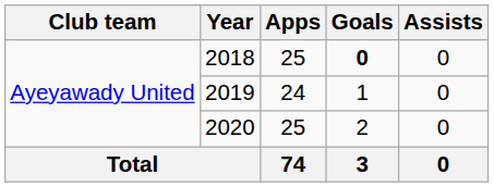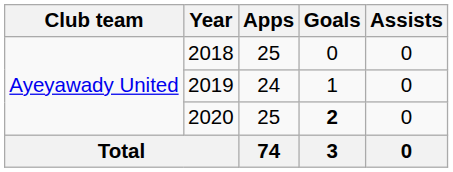2018 | Goals: bold -> normal
2020 | Goals: normal -> bold
